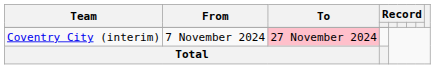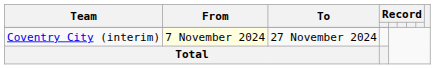Coventry City (interim) | From: no background -> lightyellow background
Coventry City (interim) | To: pink background -> no background
